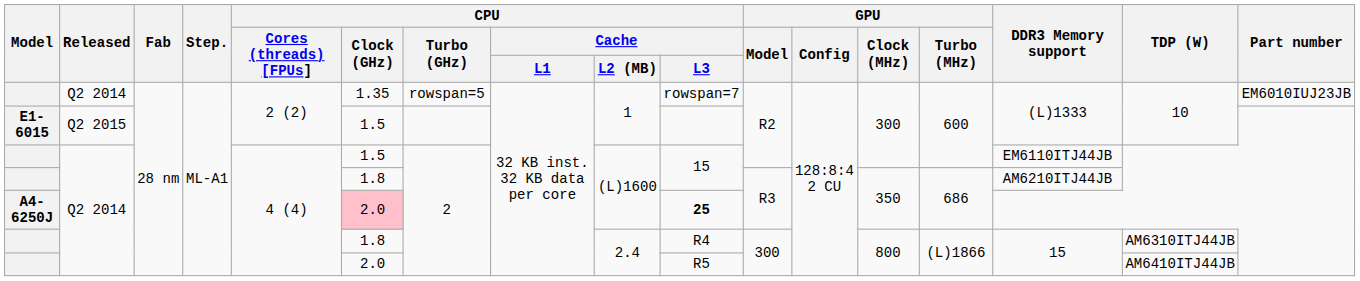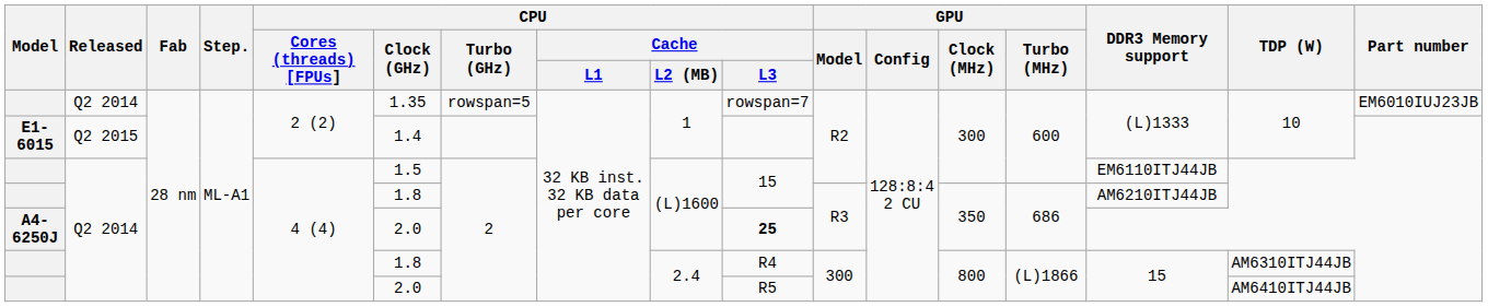E1-6015 | CPU / Clock (GHz): 1.5 -> 1.4
A4-6250J | CPU / Clock (GHz): pink background -> no background
